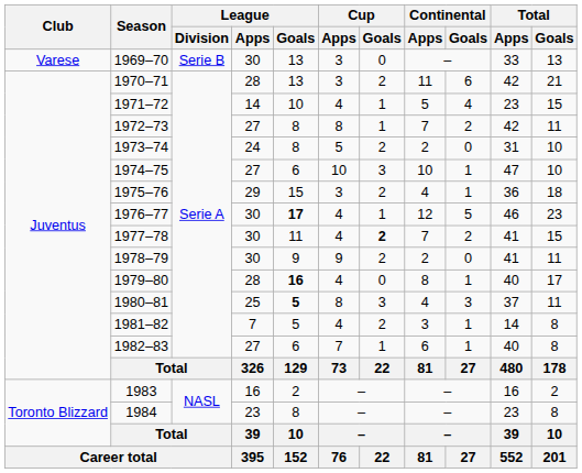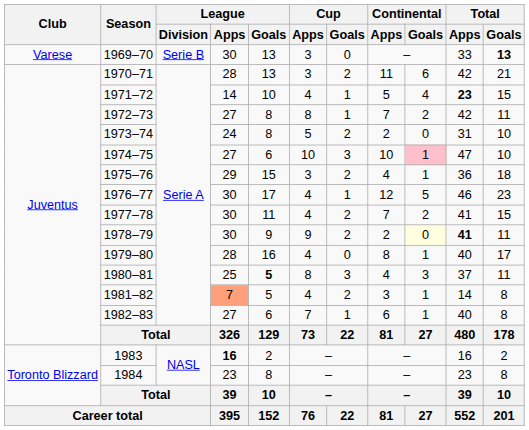1969–70 | Total / Goals: normal -> bold
1971–72 | Total / Apps: normal -> bold
1974–75 | Continental / Goals: no background -> pink background
1976–77 | League / Goals: bold -> normal
1977–78 | Cup / Goals: bold -> normal
1978–79 | Continental / Goals: no background -> lightyellow background
1978–79 | Total / Apps: normal -> bold
1979–80 | League / Goals: bold -> normal
1981–82 | League / Apps: no background -> lightsalmon background
1983 | League / Apps: normal -> bold
